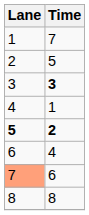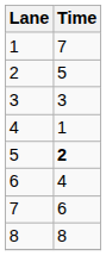row 4 | Time: bold -> normal
row 6 | Lane: bold -> normal
row 8 | Lane: lightsalmon background -> no background
